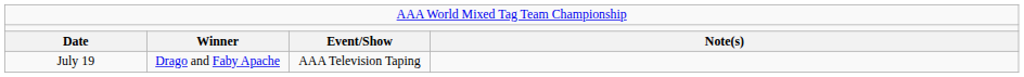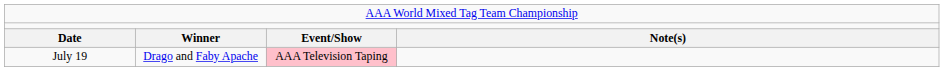July 19 | column 3: no background -> pink background
